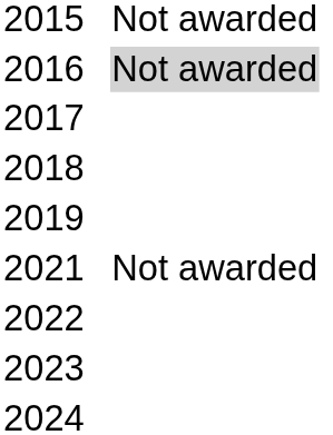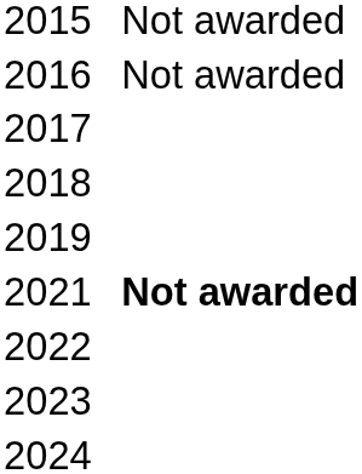2016 | column 2: lightgrey background -> no background
2021 | column 2: normal -> bold
